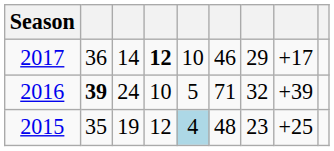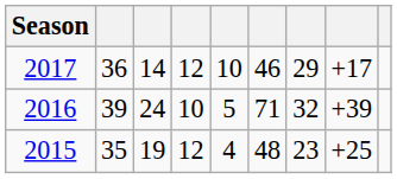2017 | column 4: bold -> normal
2016 | column 2: bold -> normal
2015 | column 5: lightblue background -> no background
